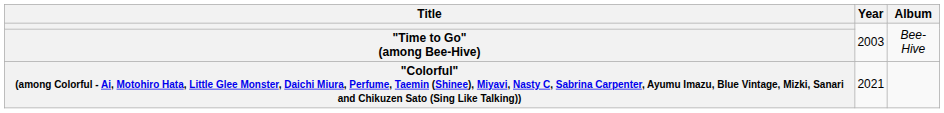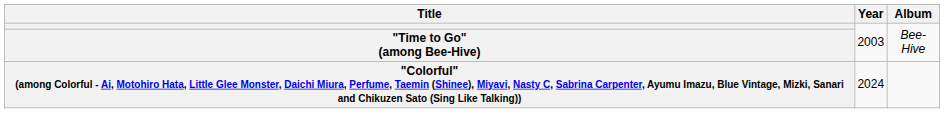row 4 | Year: 2021 -> 2024
